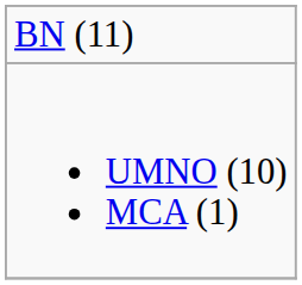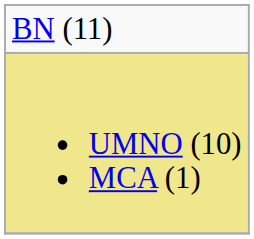row 2 | column 1: no background -> khaki background
